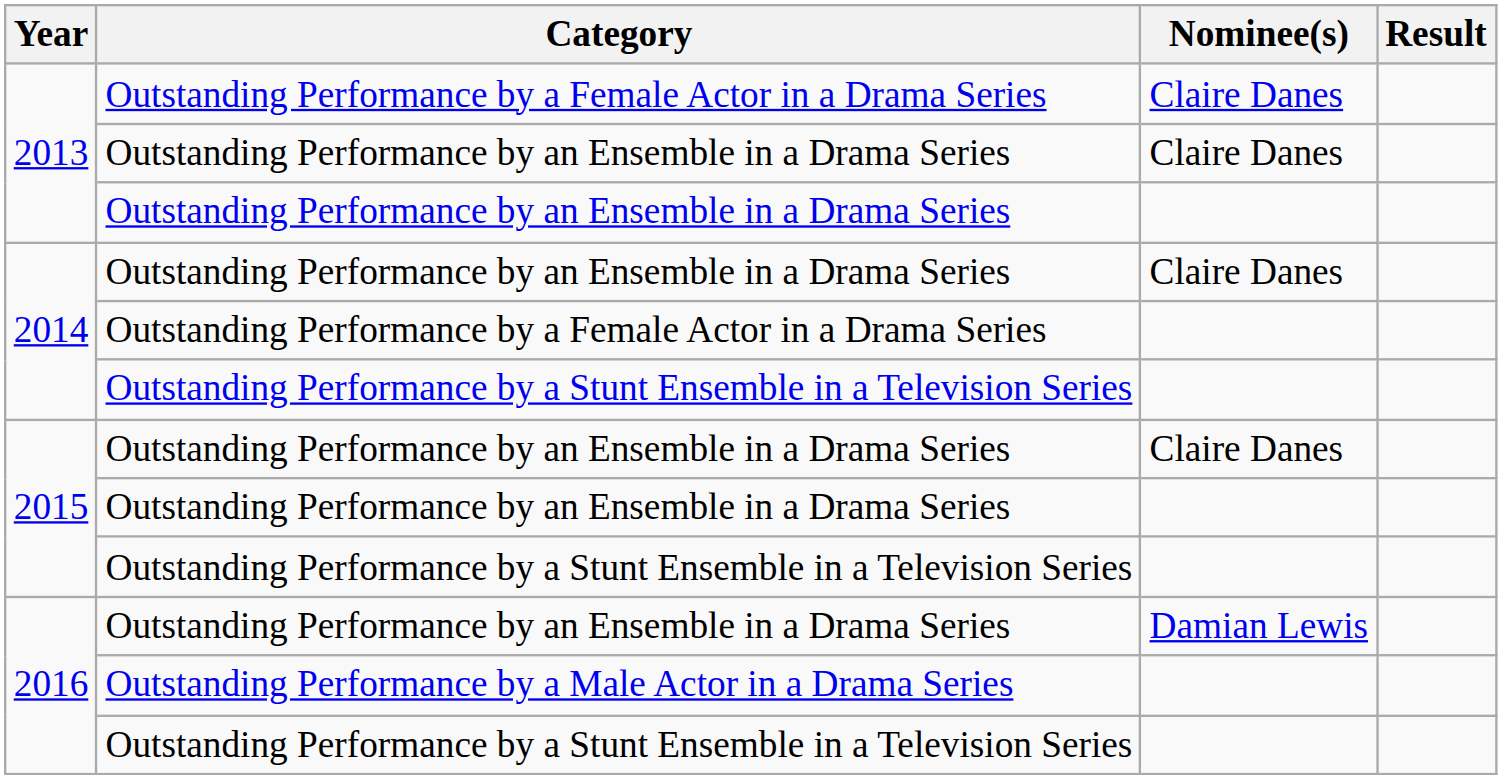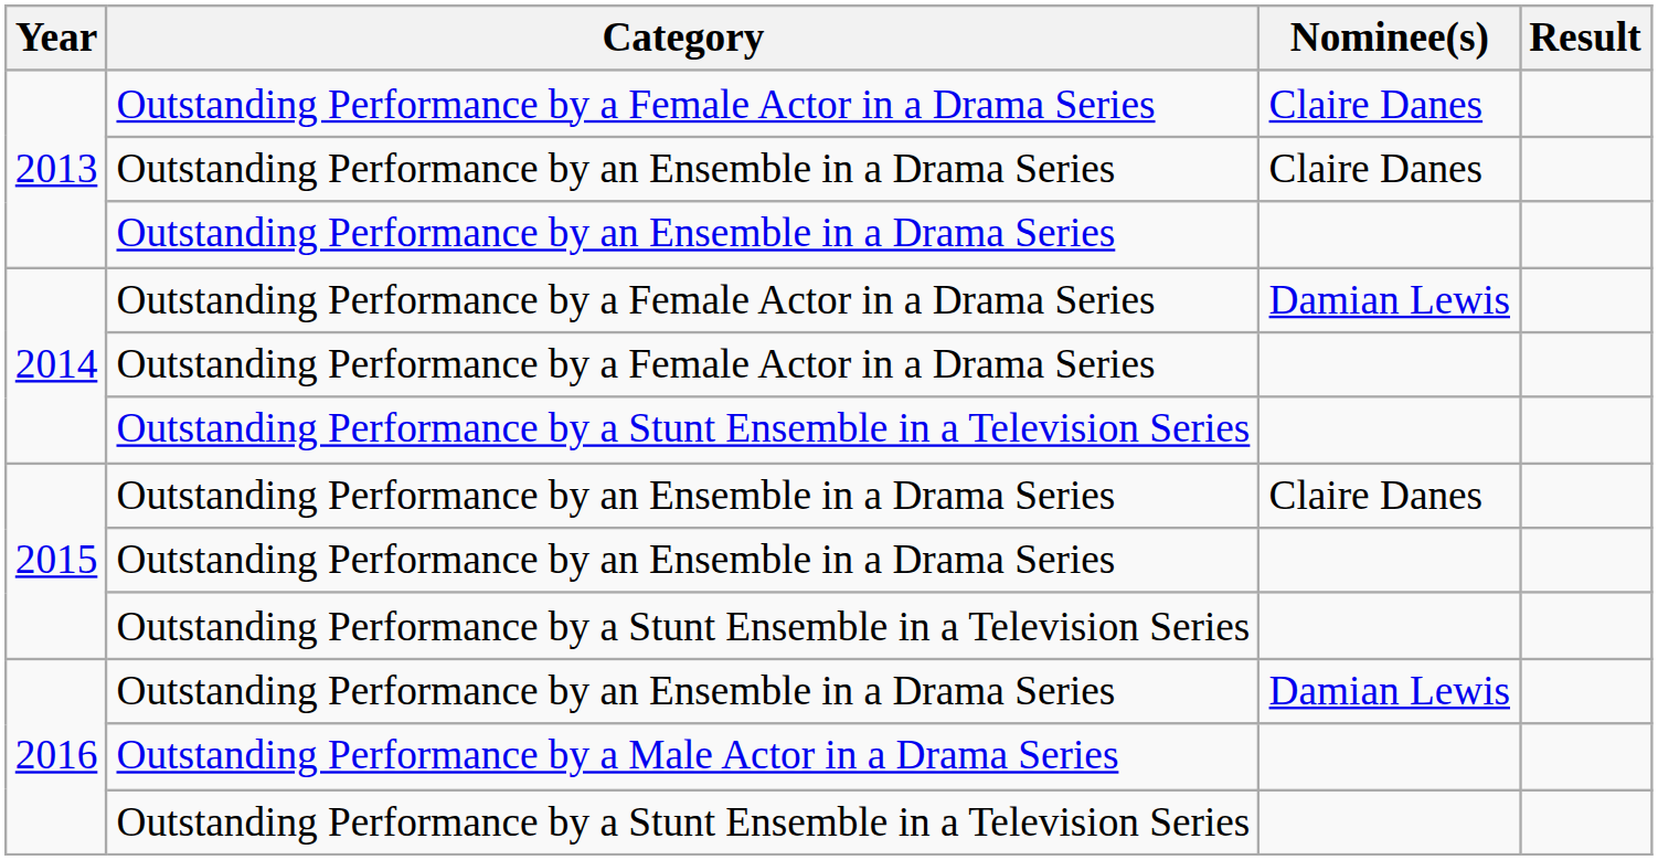row 5 | Category: Outstanding Performance by an Ensemble in a Drama Series -> Outstanding Performance by a Female Actor in a Drama Series
row 5 | Nominee(s): Claire Danes -> Damian Lewis
